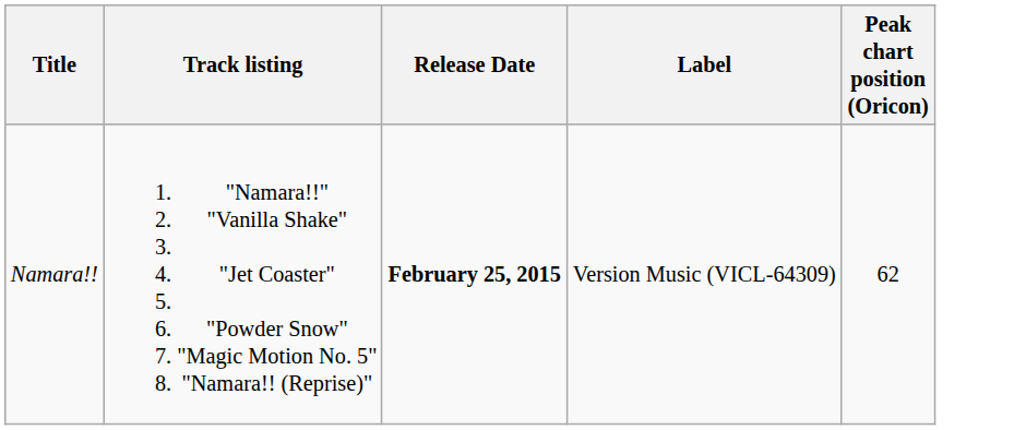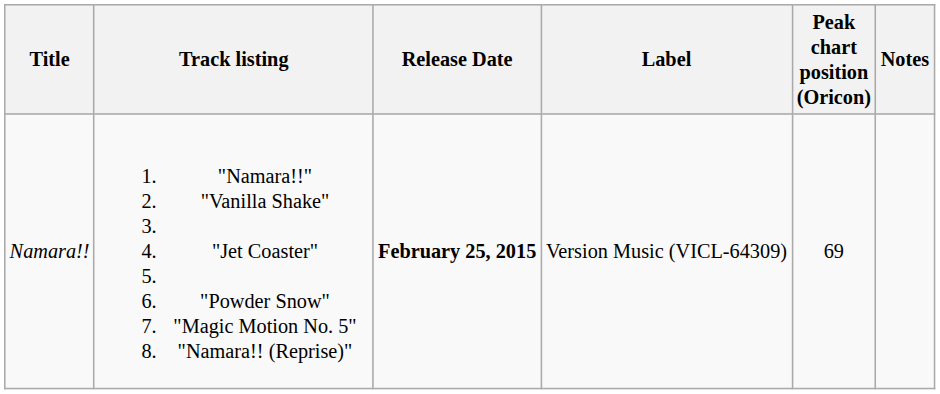+ column: Notes
Namara!! | Peak chart position (Oricon): 62 -> 69
